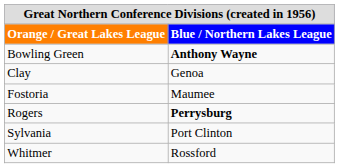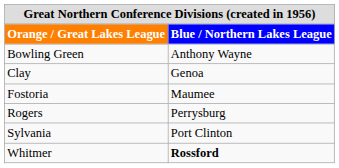Bowling Green | Blue / Northern Lakes League: bold -> normal
Rogers | Blue / Northern Lakes League: bold -> normal
Whitmer | Blue / Northern Lakes League: normal -> bold
